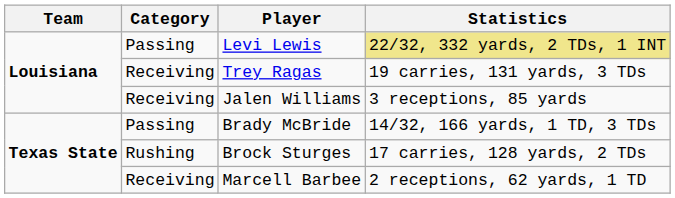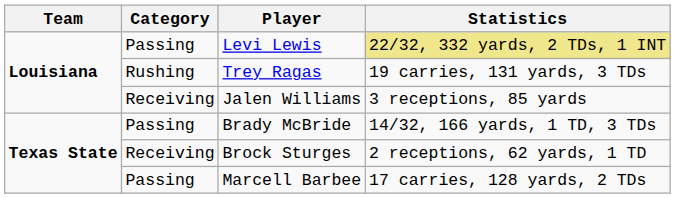Trey Ragas | Category: Receiving -> Rushing
Brock Sturges | Category: Rushing -> Receiving
Brock Sturges | Statistics: 17 carries, 128 yards, 2 TDs -> 2 receptions, 62 yards, 1 TD
Marcell Barbee | Category: Receiving -> Passing
Marcell Barbee | Statistics: 2 receptions, 62 yards, 1 TD -> 17 carries, 128 yards, 2 TDs
